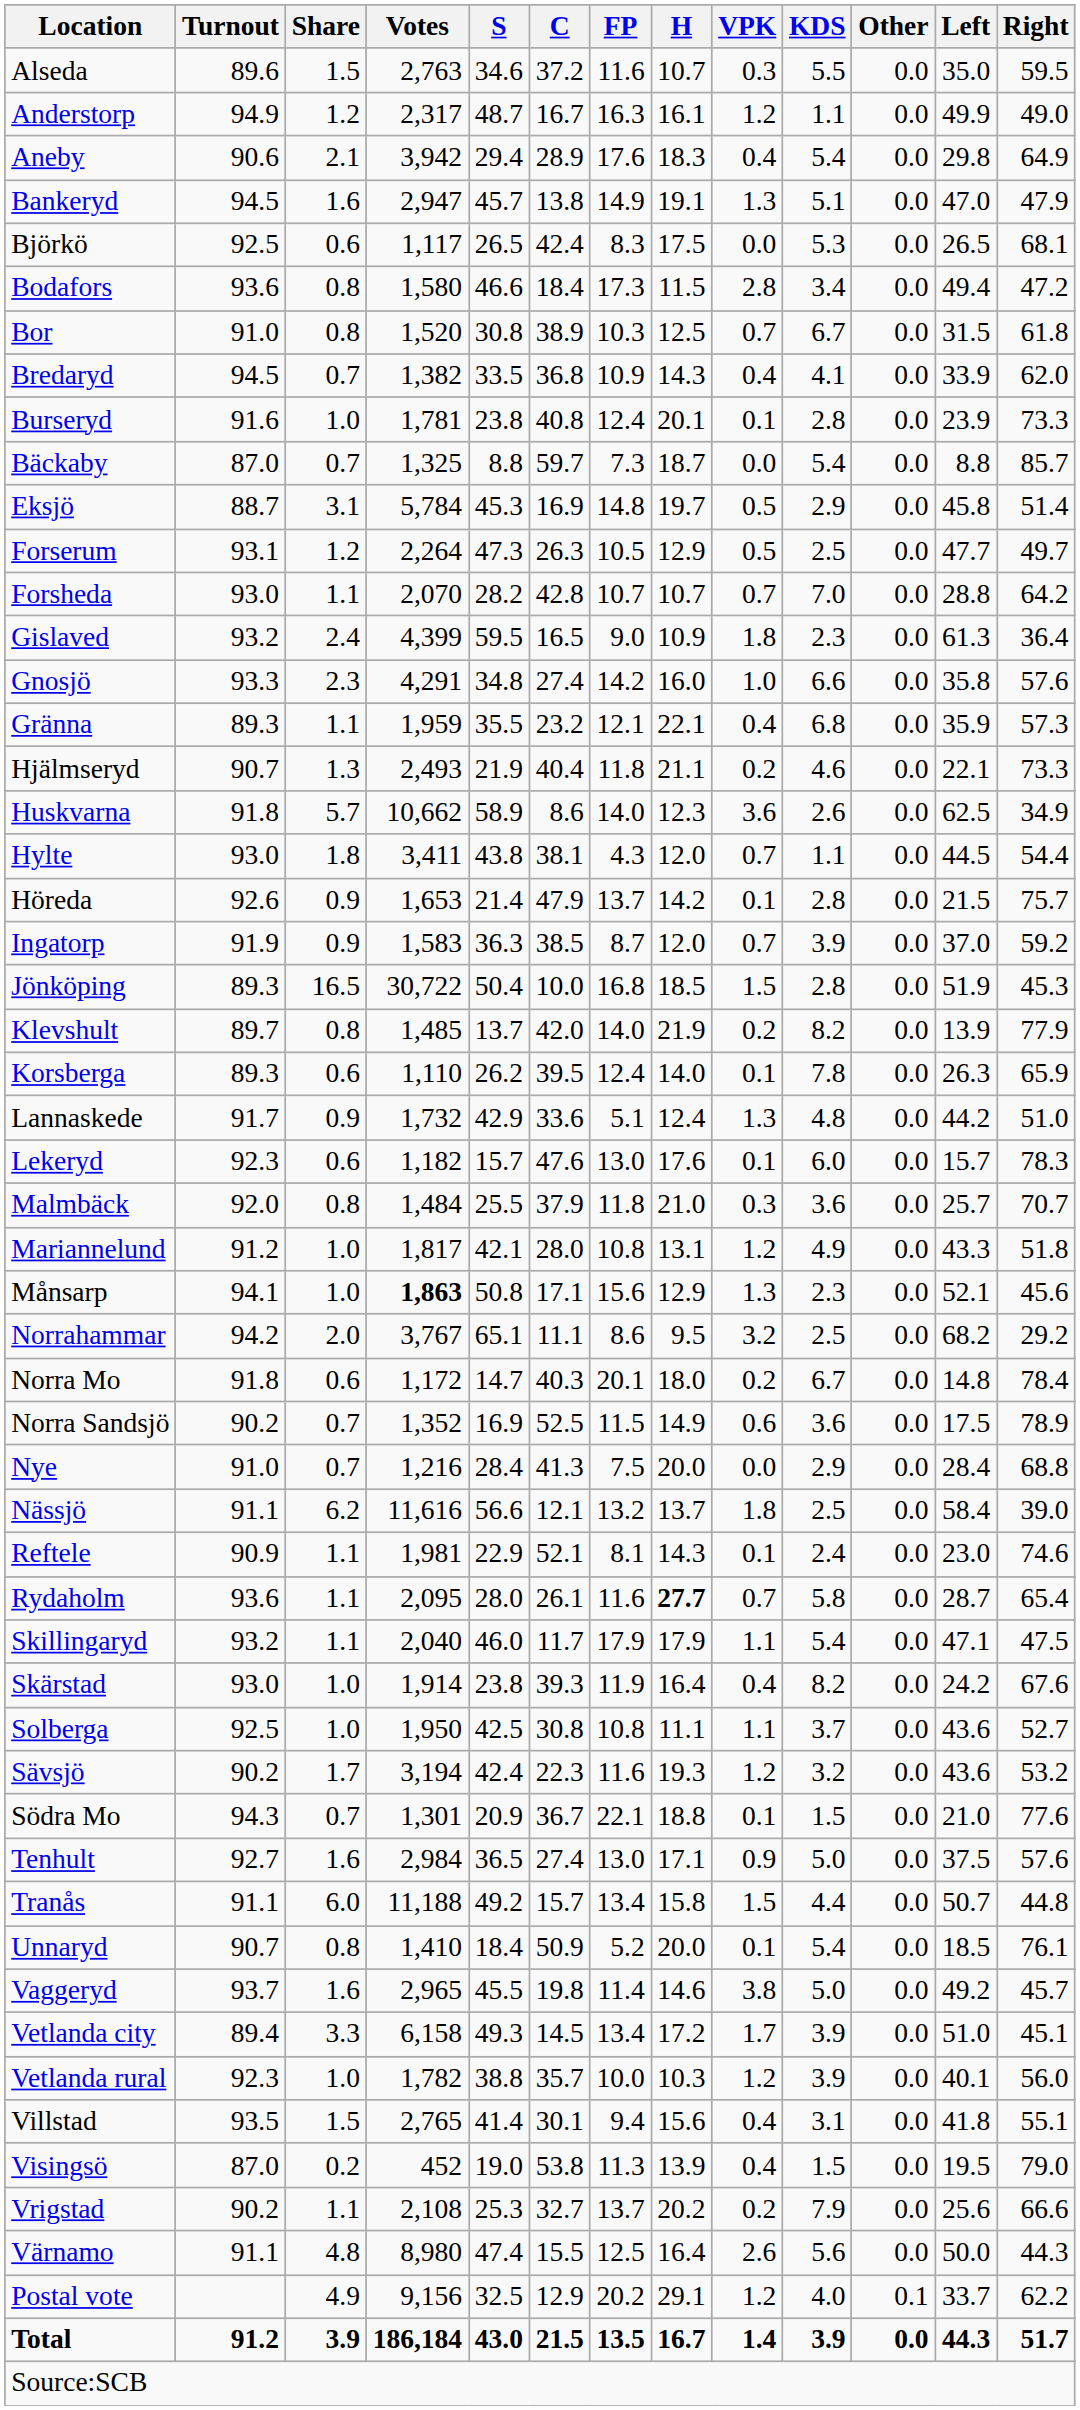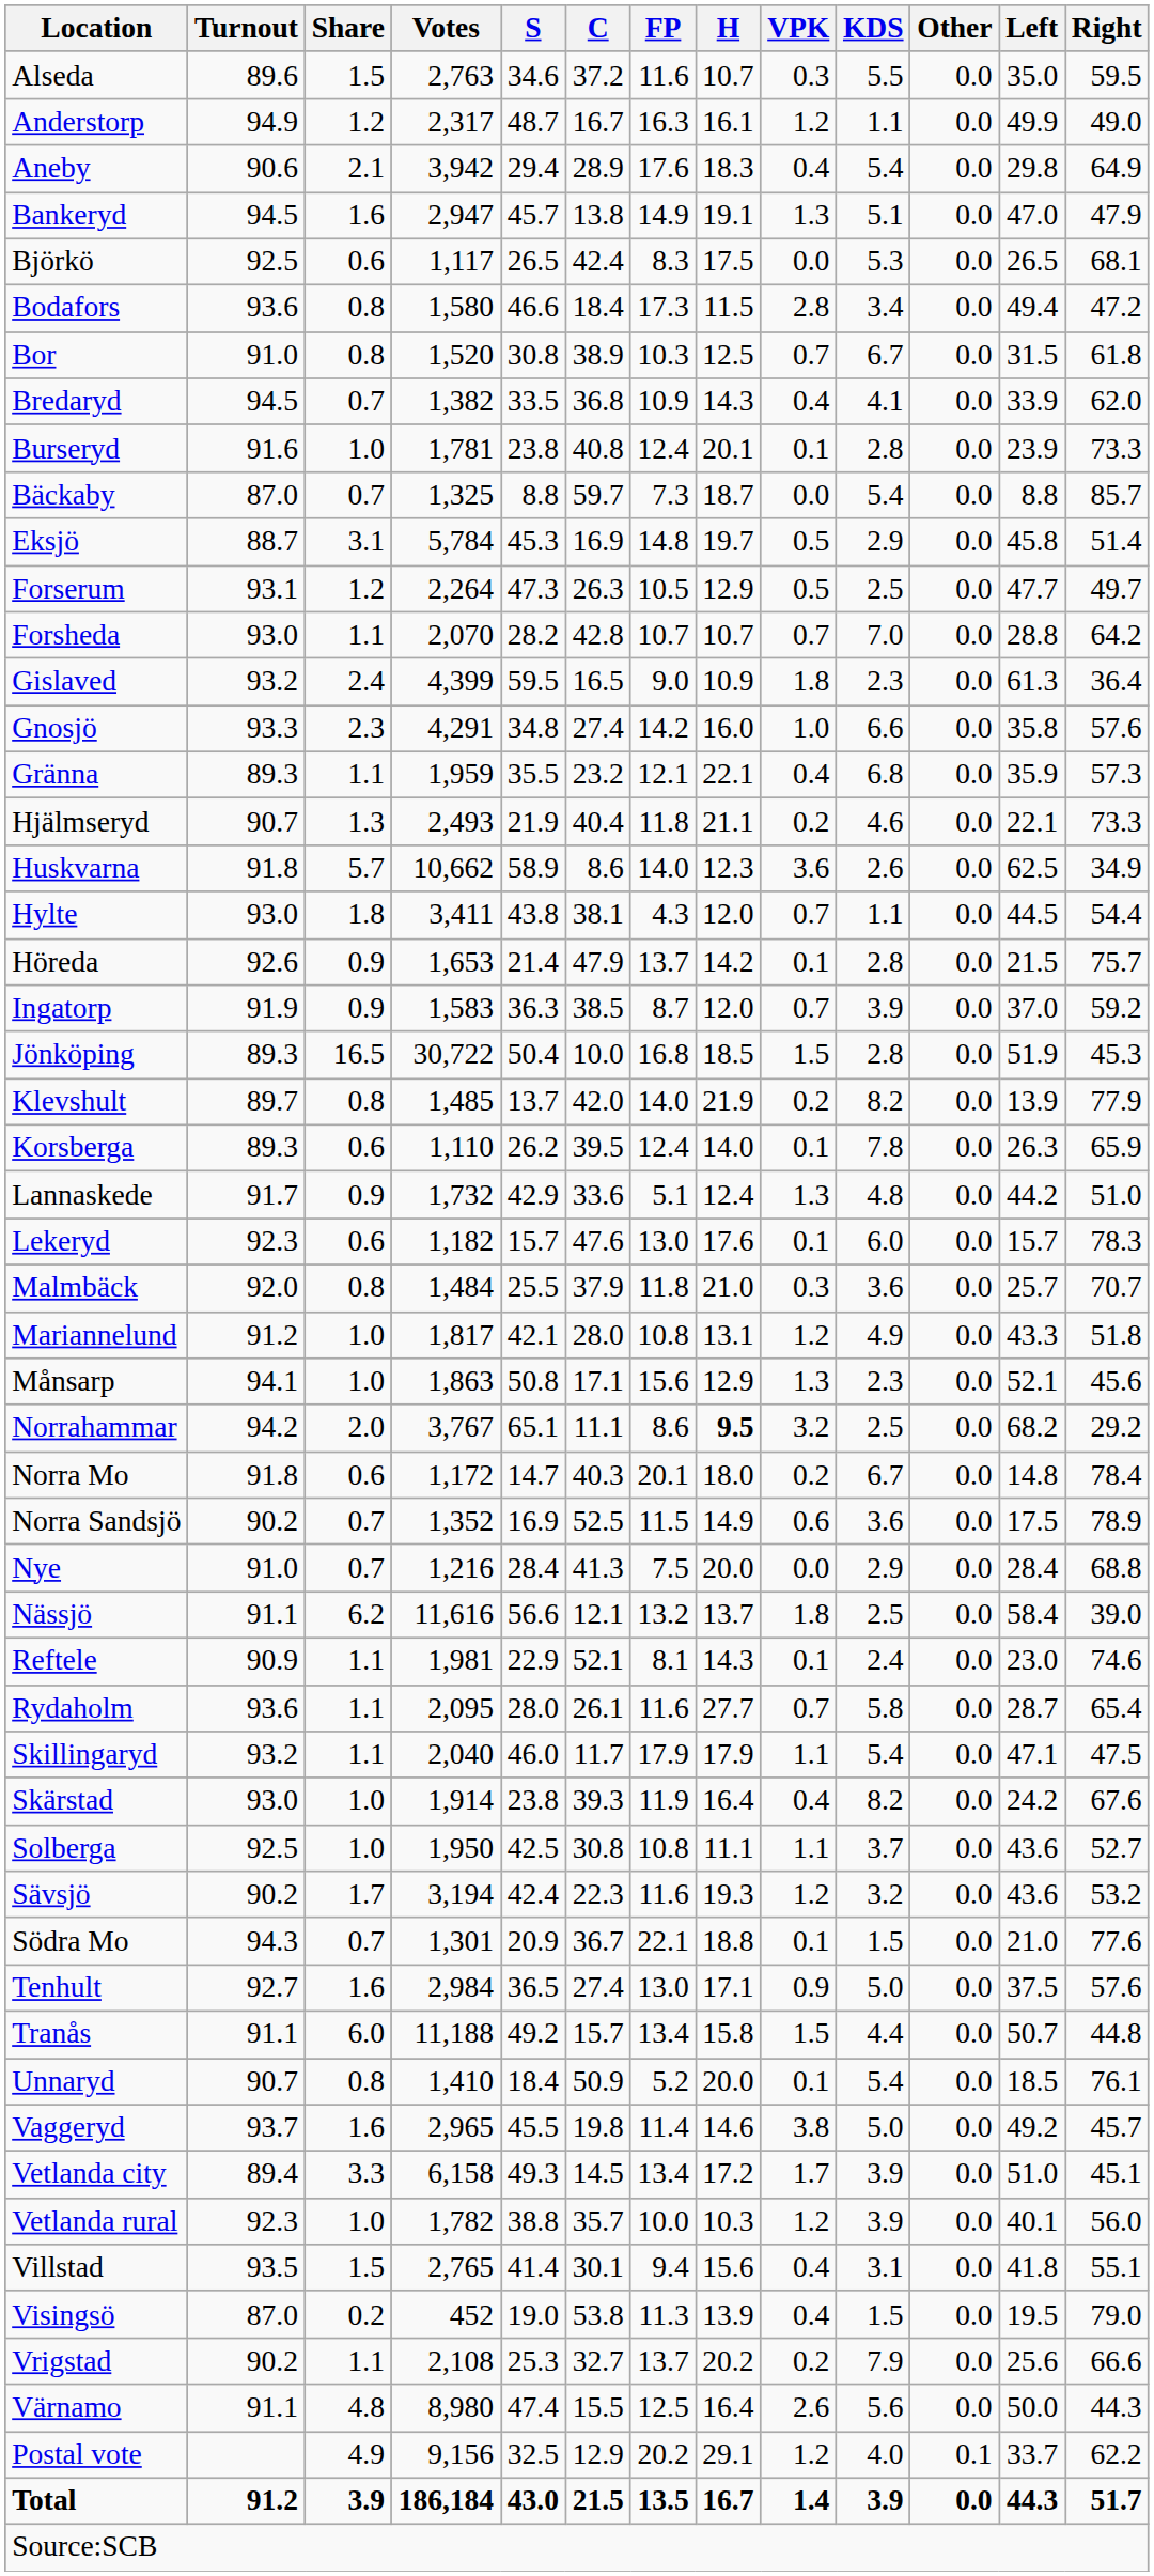Månsarp | Votes: bold -> normal
Norrahammar | H: normal -> bold
Rydaholm | H: bold -> normal
